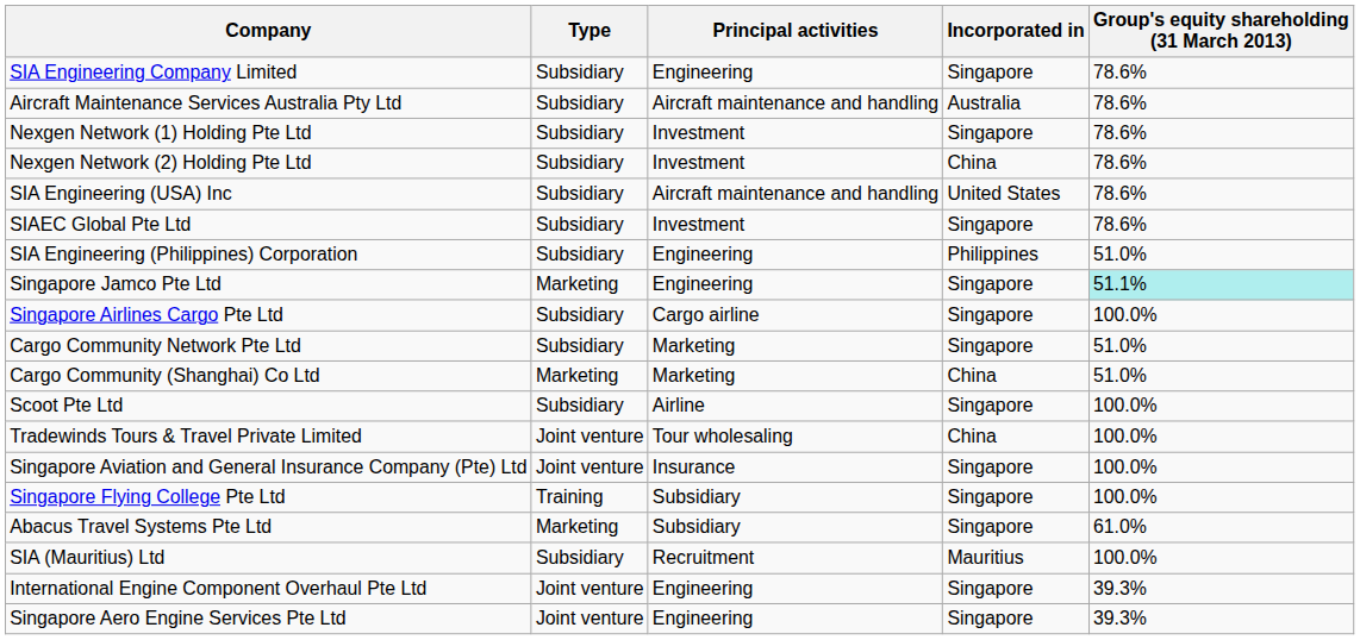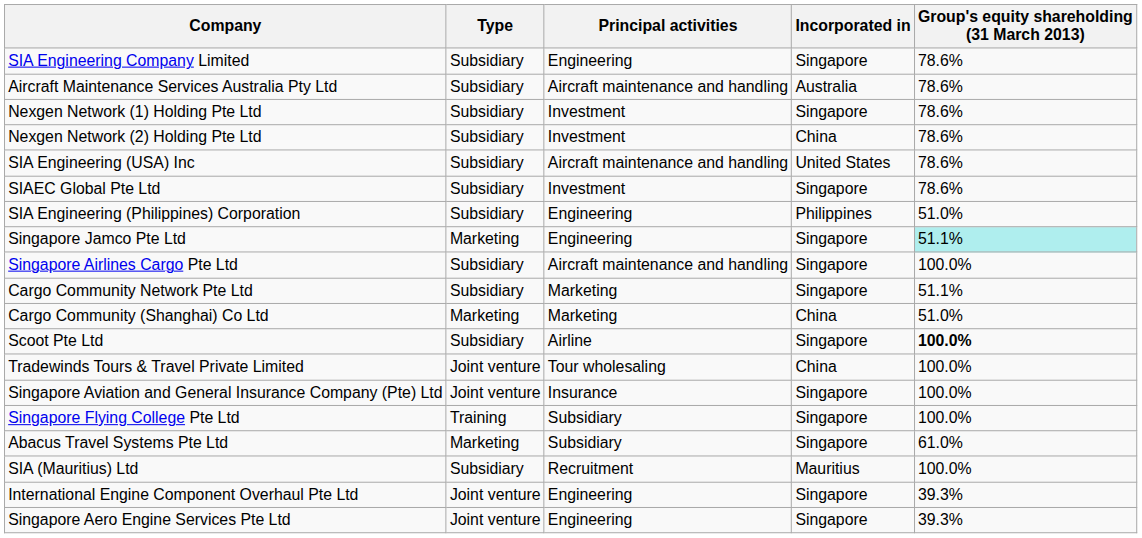Singapore Airlines Cargo Pte Ltd | Principal activities: Cargo airline -> Aircraft maintenance and handling
Cargo Community Network Pte Ltd | Group's equity shareholding (31 March 2013): 51.0% -> 51.1%
Scoot Pte Ltd | Group's equity shareholding (31 March 2013): normal -> bold
